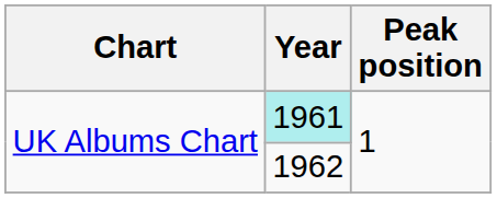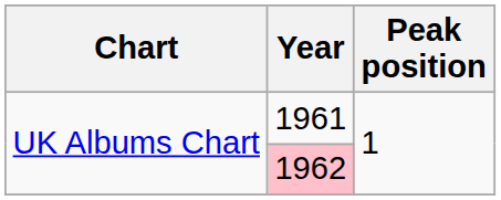1961 | Year: paleturquoise background -> no background
1962 | Year: no background -> pink background
